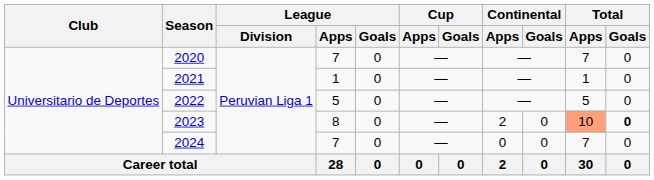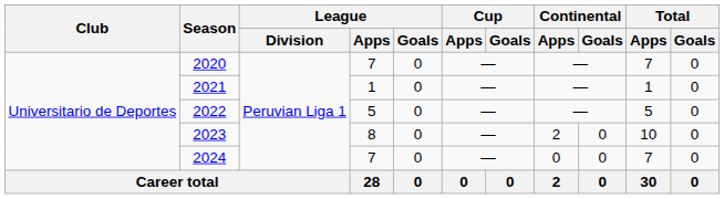2023 | Total / Apps: lightsalmon background -> no background
2023 | Total / Goals: bold -> normal
